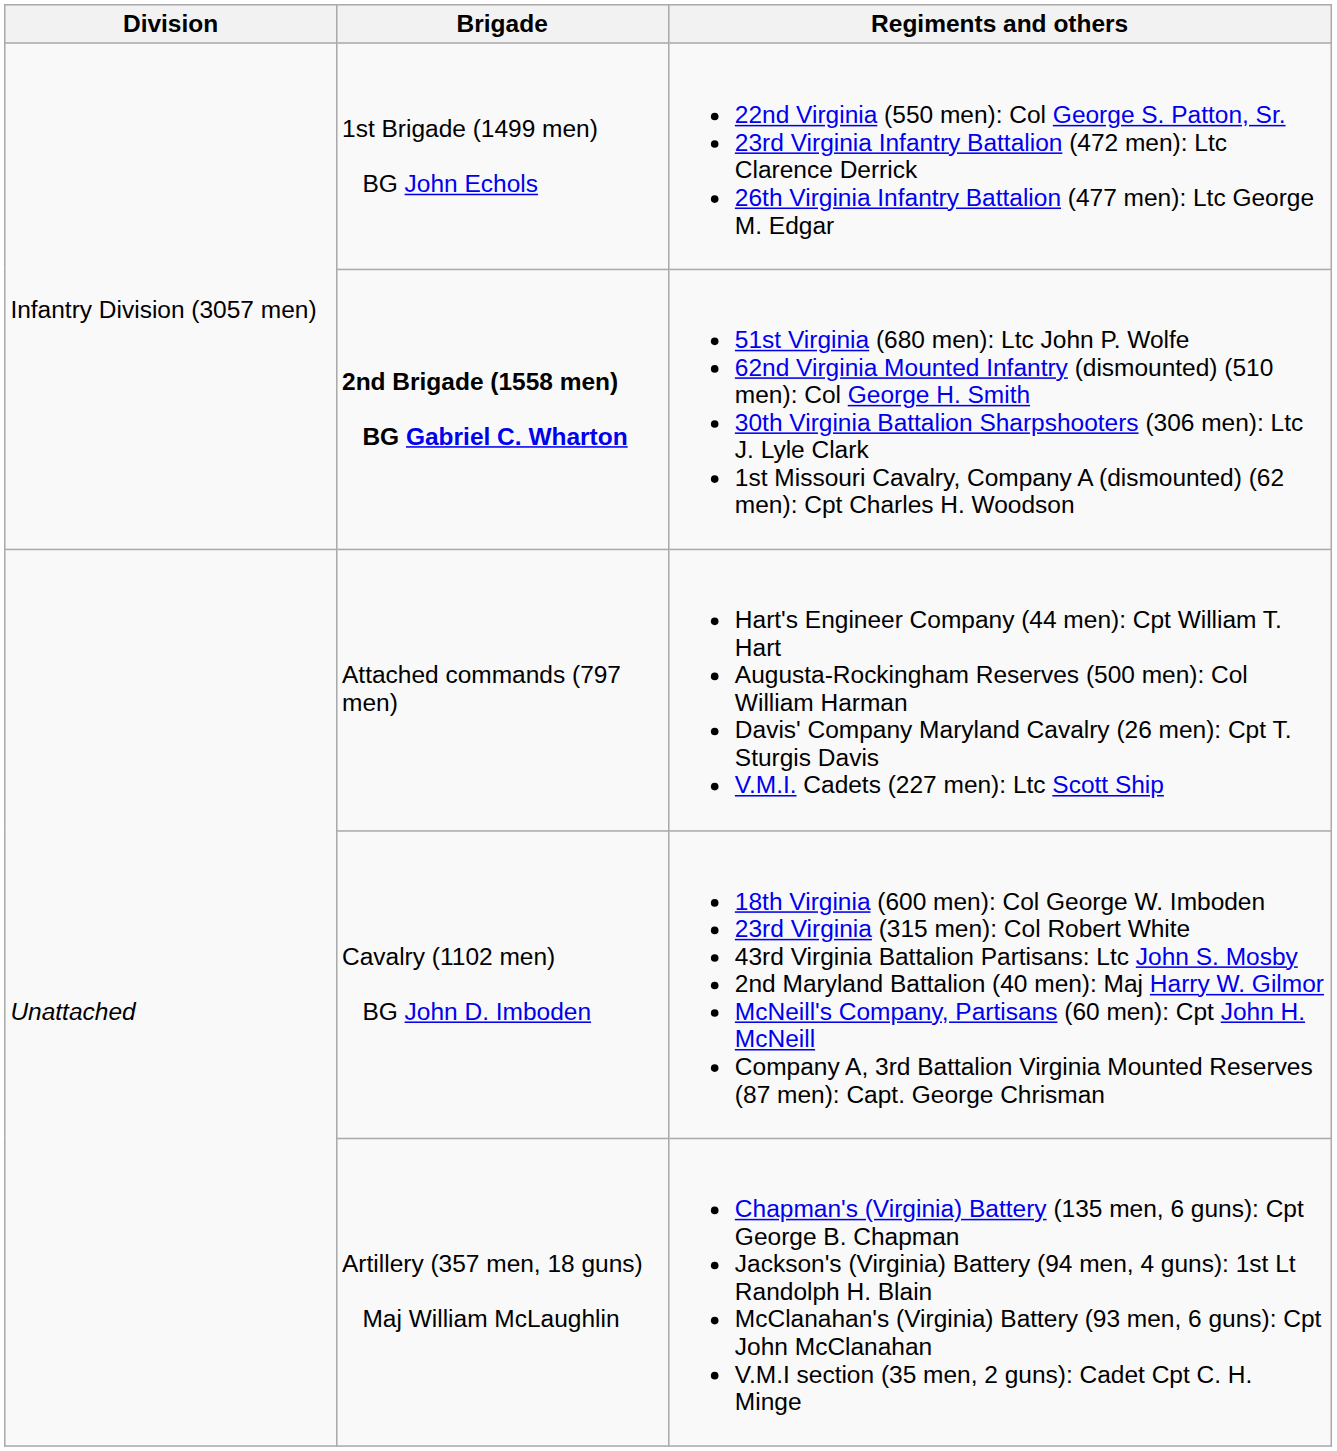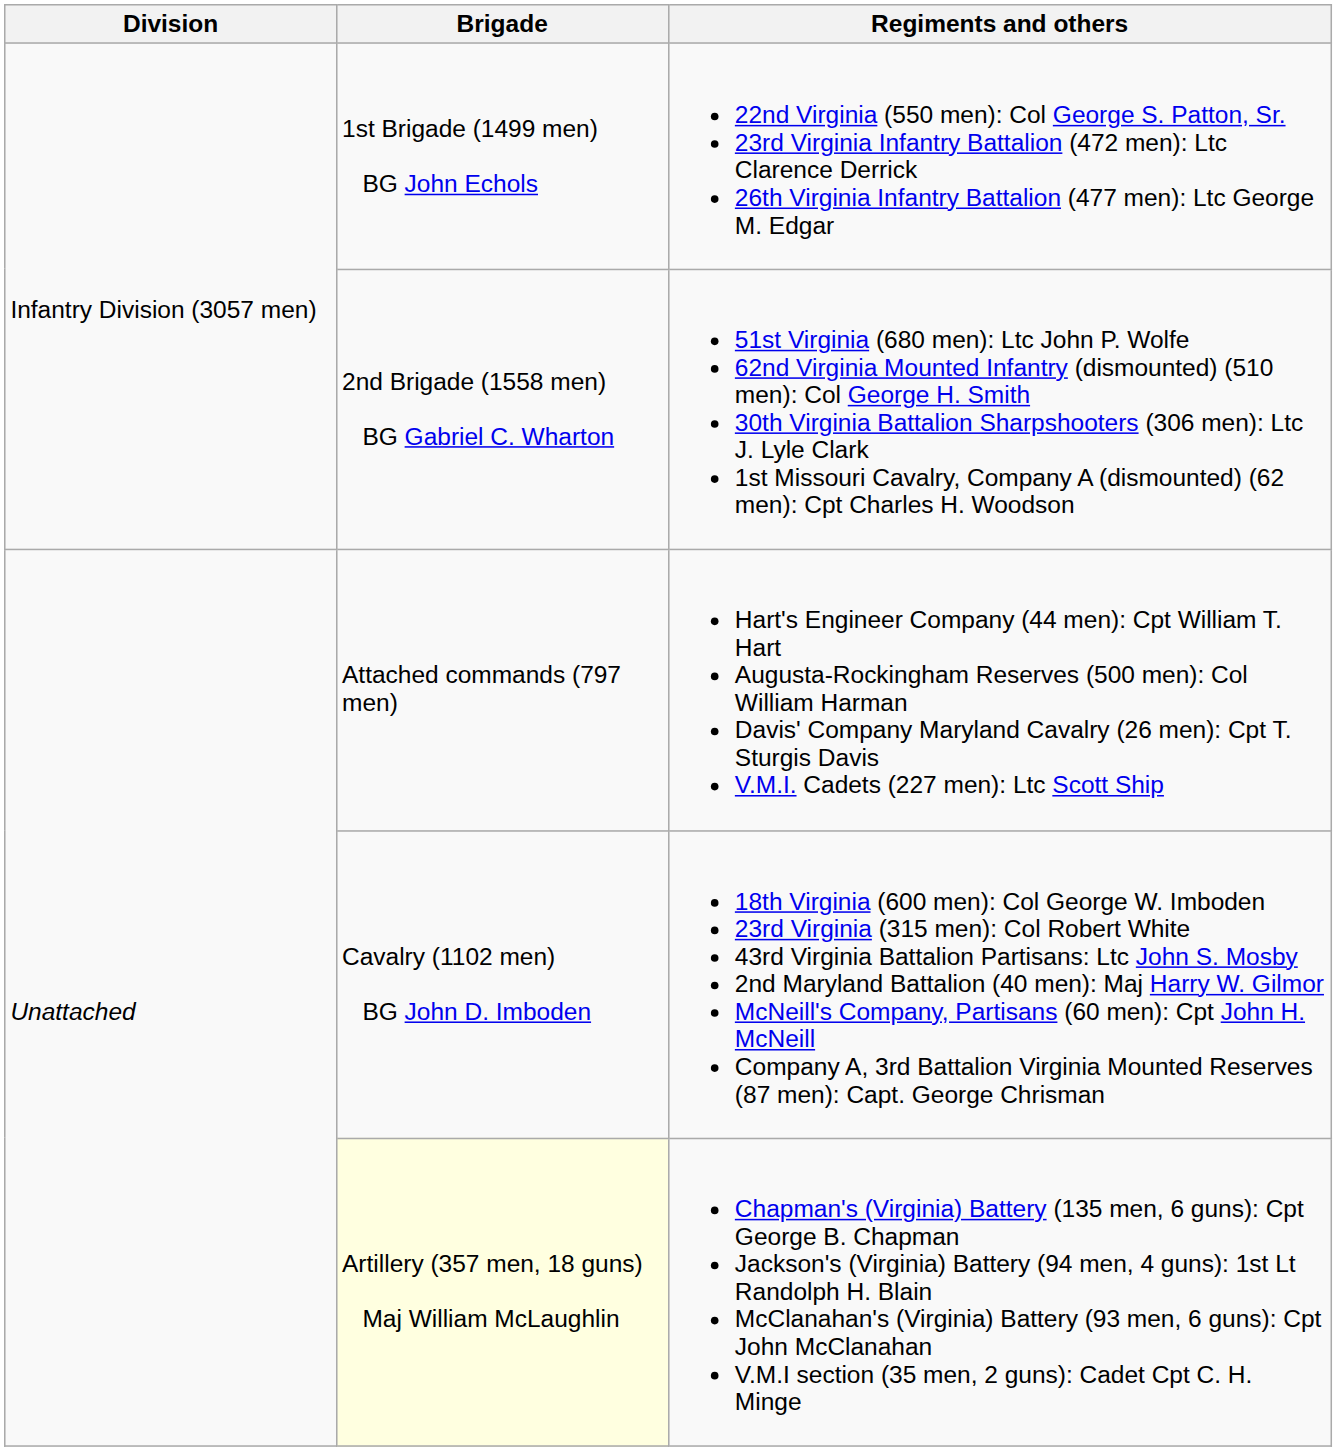2nd Brigade (1558 men) BG Gabriel C. Wharton | Brigade: bold -> normal
Artillery (357 men, 18 guns) Maj William McLaughlin | Brigade: no background -> lightyellow background
